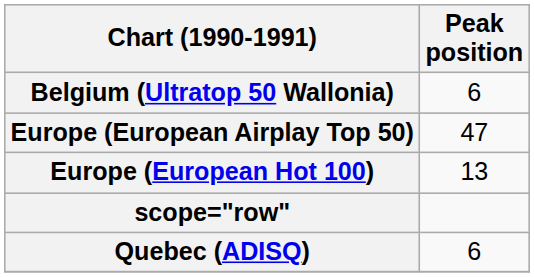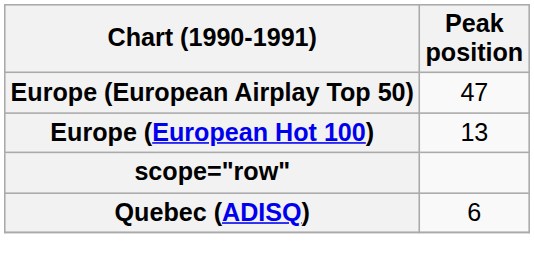- row: Belgium (Ultratop 50 Wallonia) | 6
